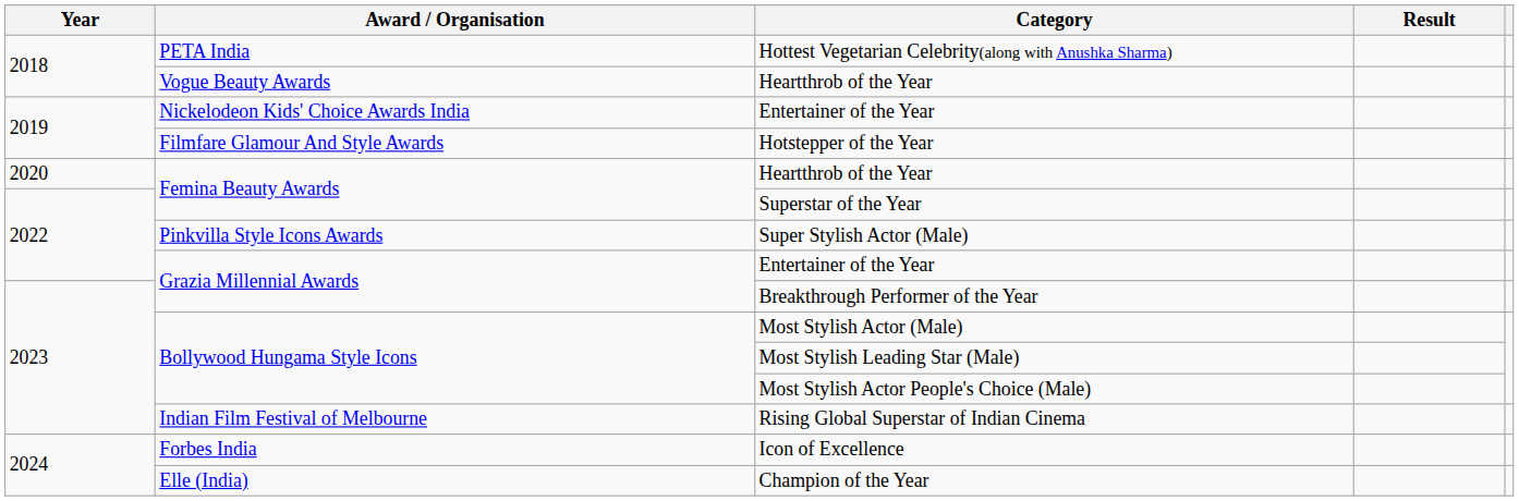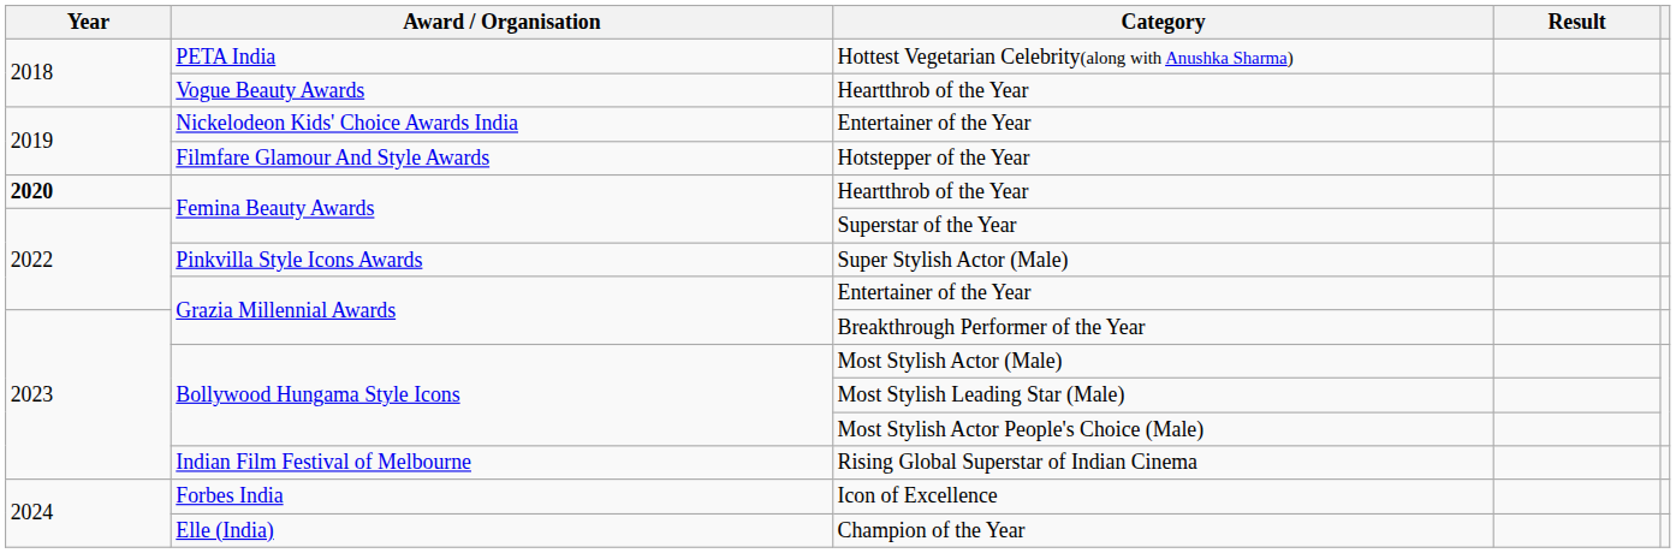Femina Beauty Awards / Heartthrob of the Year | Year: normal -> bold
